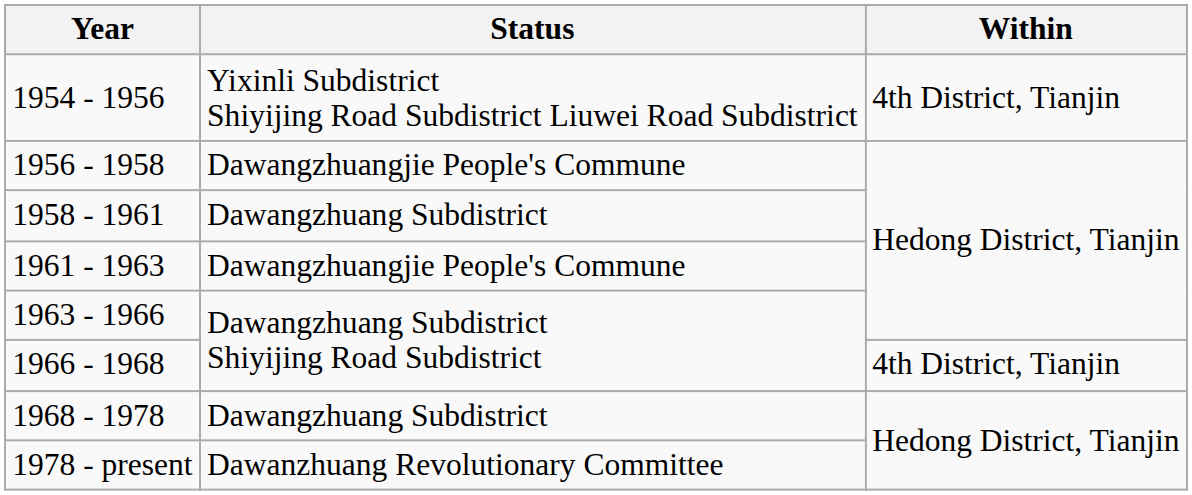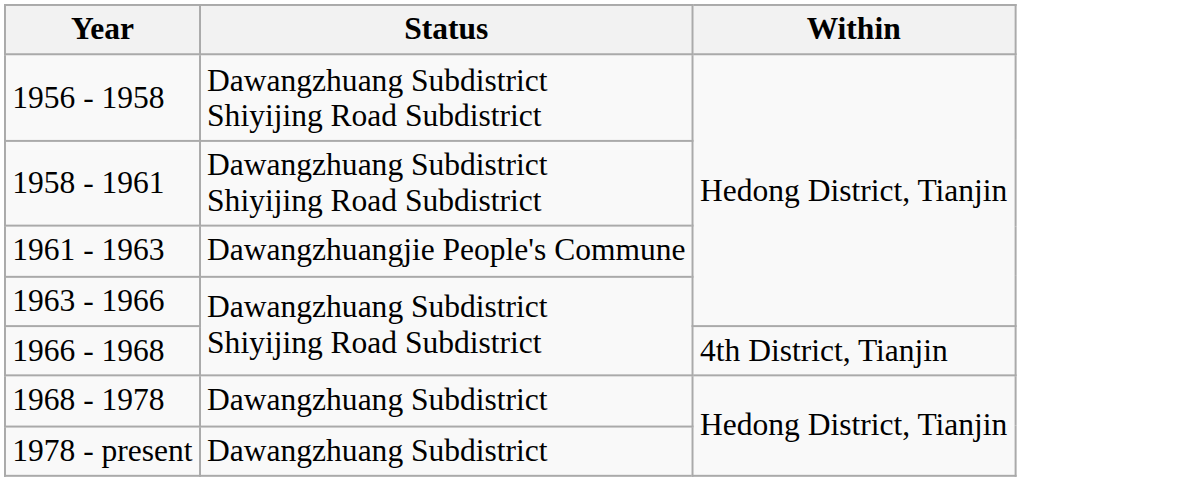- row: 1954 - 1956 | Yixinli Subdistrict Shiyijing Road Subdistrict Liuwei Road Subdistrict | 4th District, Tianjin
1956 - 1958 | Status: Dawangzhuangjie People's Commune -> Dawangzhuang Subdistrict Shiyijing Road Subdistrict
1958 - 1961 | Status: Dawangzhuang Subdistrict -> Dawangzhuang Subdistrict Shiyijing Road Subdistrict
1978 - present | Status: Dawanzhuang Revolutionary Committee -> Dawangzhuang Subdistrict
